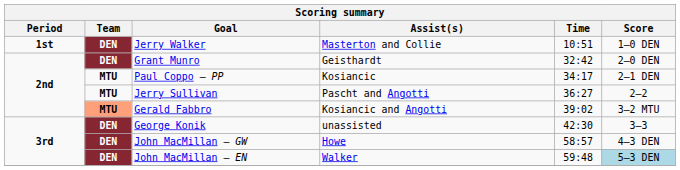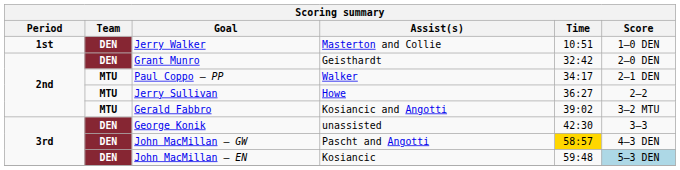Paul Coppo – PP | Assist(s): Kosiancic -> Walker
Jerry Sullivan | Assist(s): Pascht and Angotti -> Howe
Gerald Fabbro | Team: lightsalmon background -> no background
John MacMillan – GW | Assist(s): Howe -> Pascht and Angotti
John MacMillan – GW | Time: no background -> gold background
John MacMillan – EN | Assist(s): Walker -> Kosiancic
